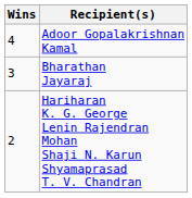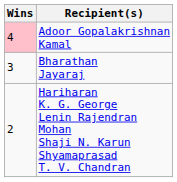Adoor Gopalakrishnan Kamal | Wins: no background -> pink background
